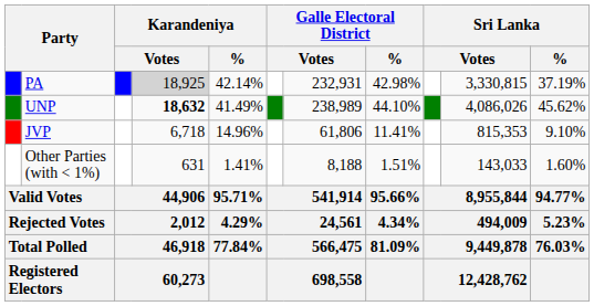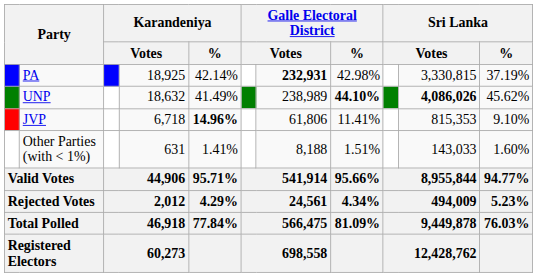PA | column 4: lightgrey background -> no background
PA | column 7: normal -> bold
UNP | column 4: bold -> normal
UNP | Galle Electoral District / %: normal -> bold
UNP | column 10: normal -> bold
JVP | Karandeniya / %: normal -> bold
